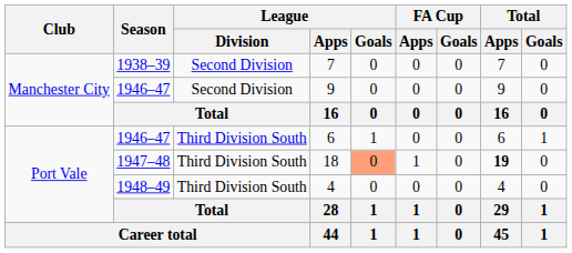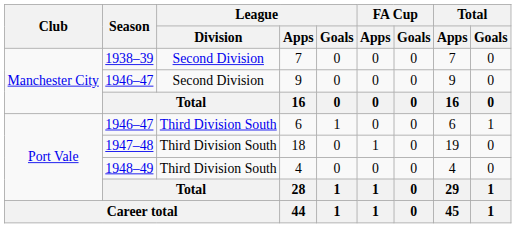18 | League / Goals: lightsalmon background -> no background
18 | Total / Apps: bold -> normal
